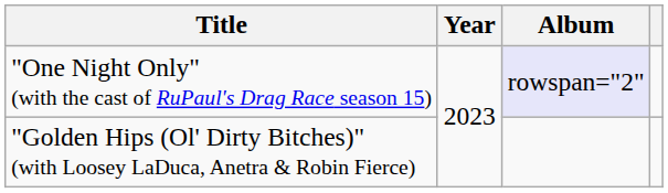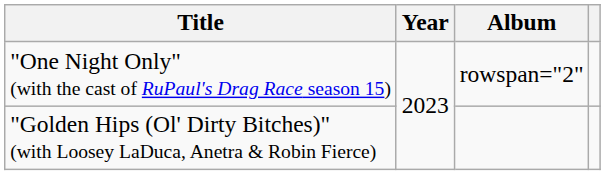row 2 | Album: lavender background -> no background
